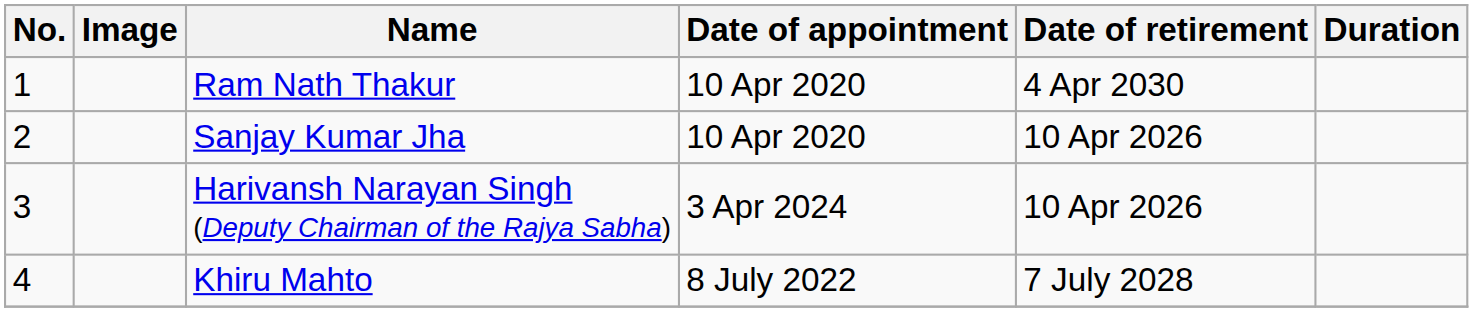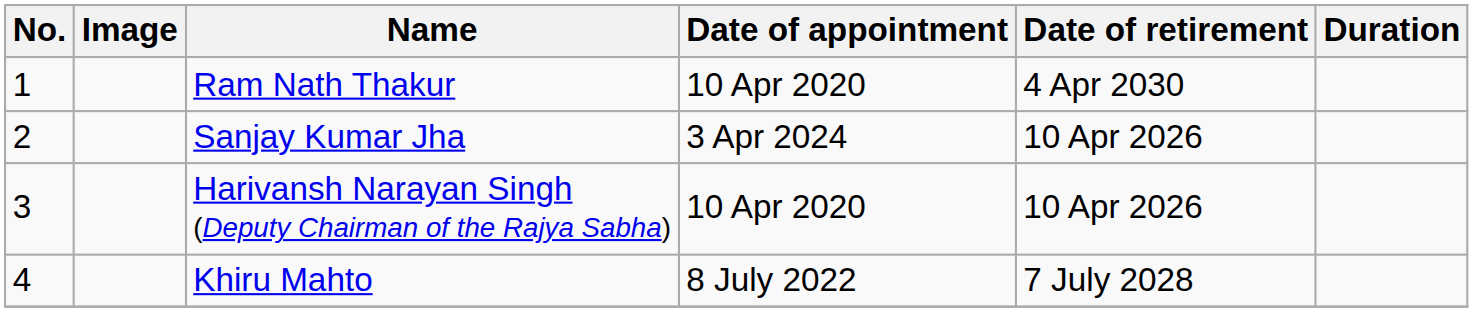Sanjay Kumar Jha | Date of appointment: 10 Apr 2020 -> 3 Apr 2024
Harivansh Narayan Singh (Deputy Chairman of the Rajya Sabha) | Date of appointment: 3 Apr 2024 -> 10 Apr 2020
